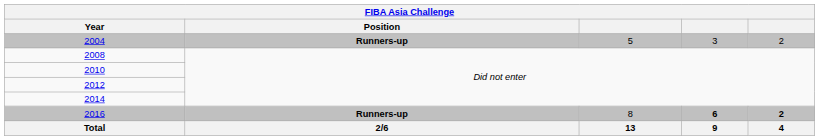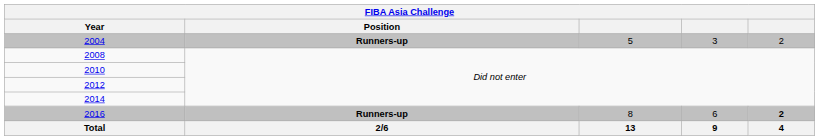2016 | column 4: bold -> normal
